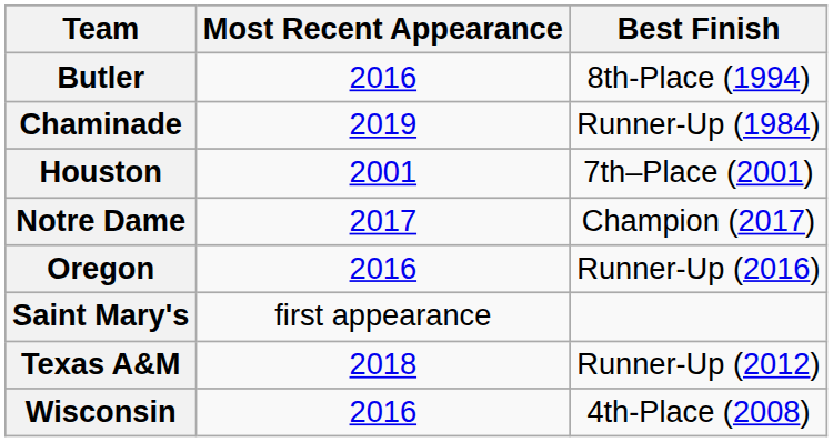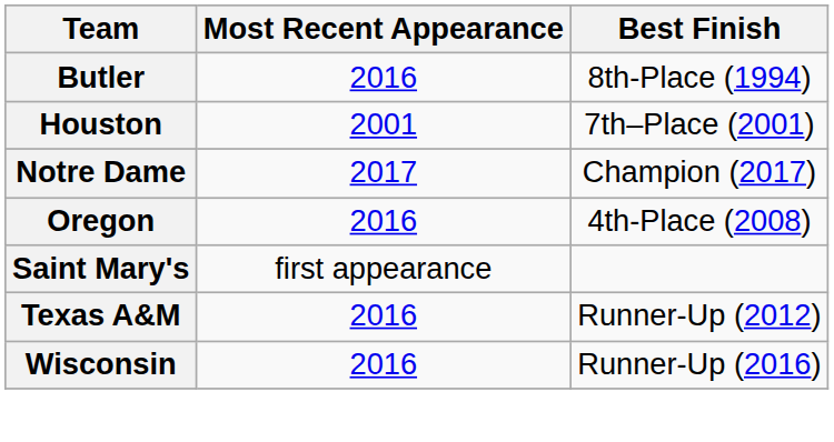- row: Chaminade | 2019 | Runner-Up (1984)
Oregon | Best Finish: Runner-Up (2016) -> 4th-Place (2008)
Texas A&M | Most Recent Appearance: 2018 -> 2016
Wisconsin | Best Finish: 4th-Place (2008) -> Runner-Up (2016)
